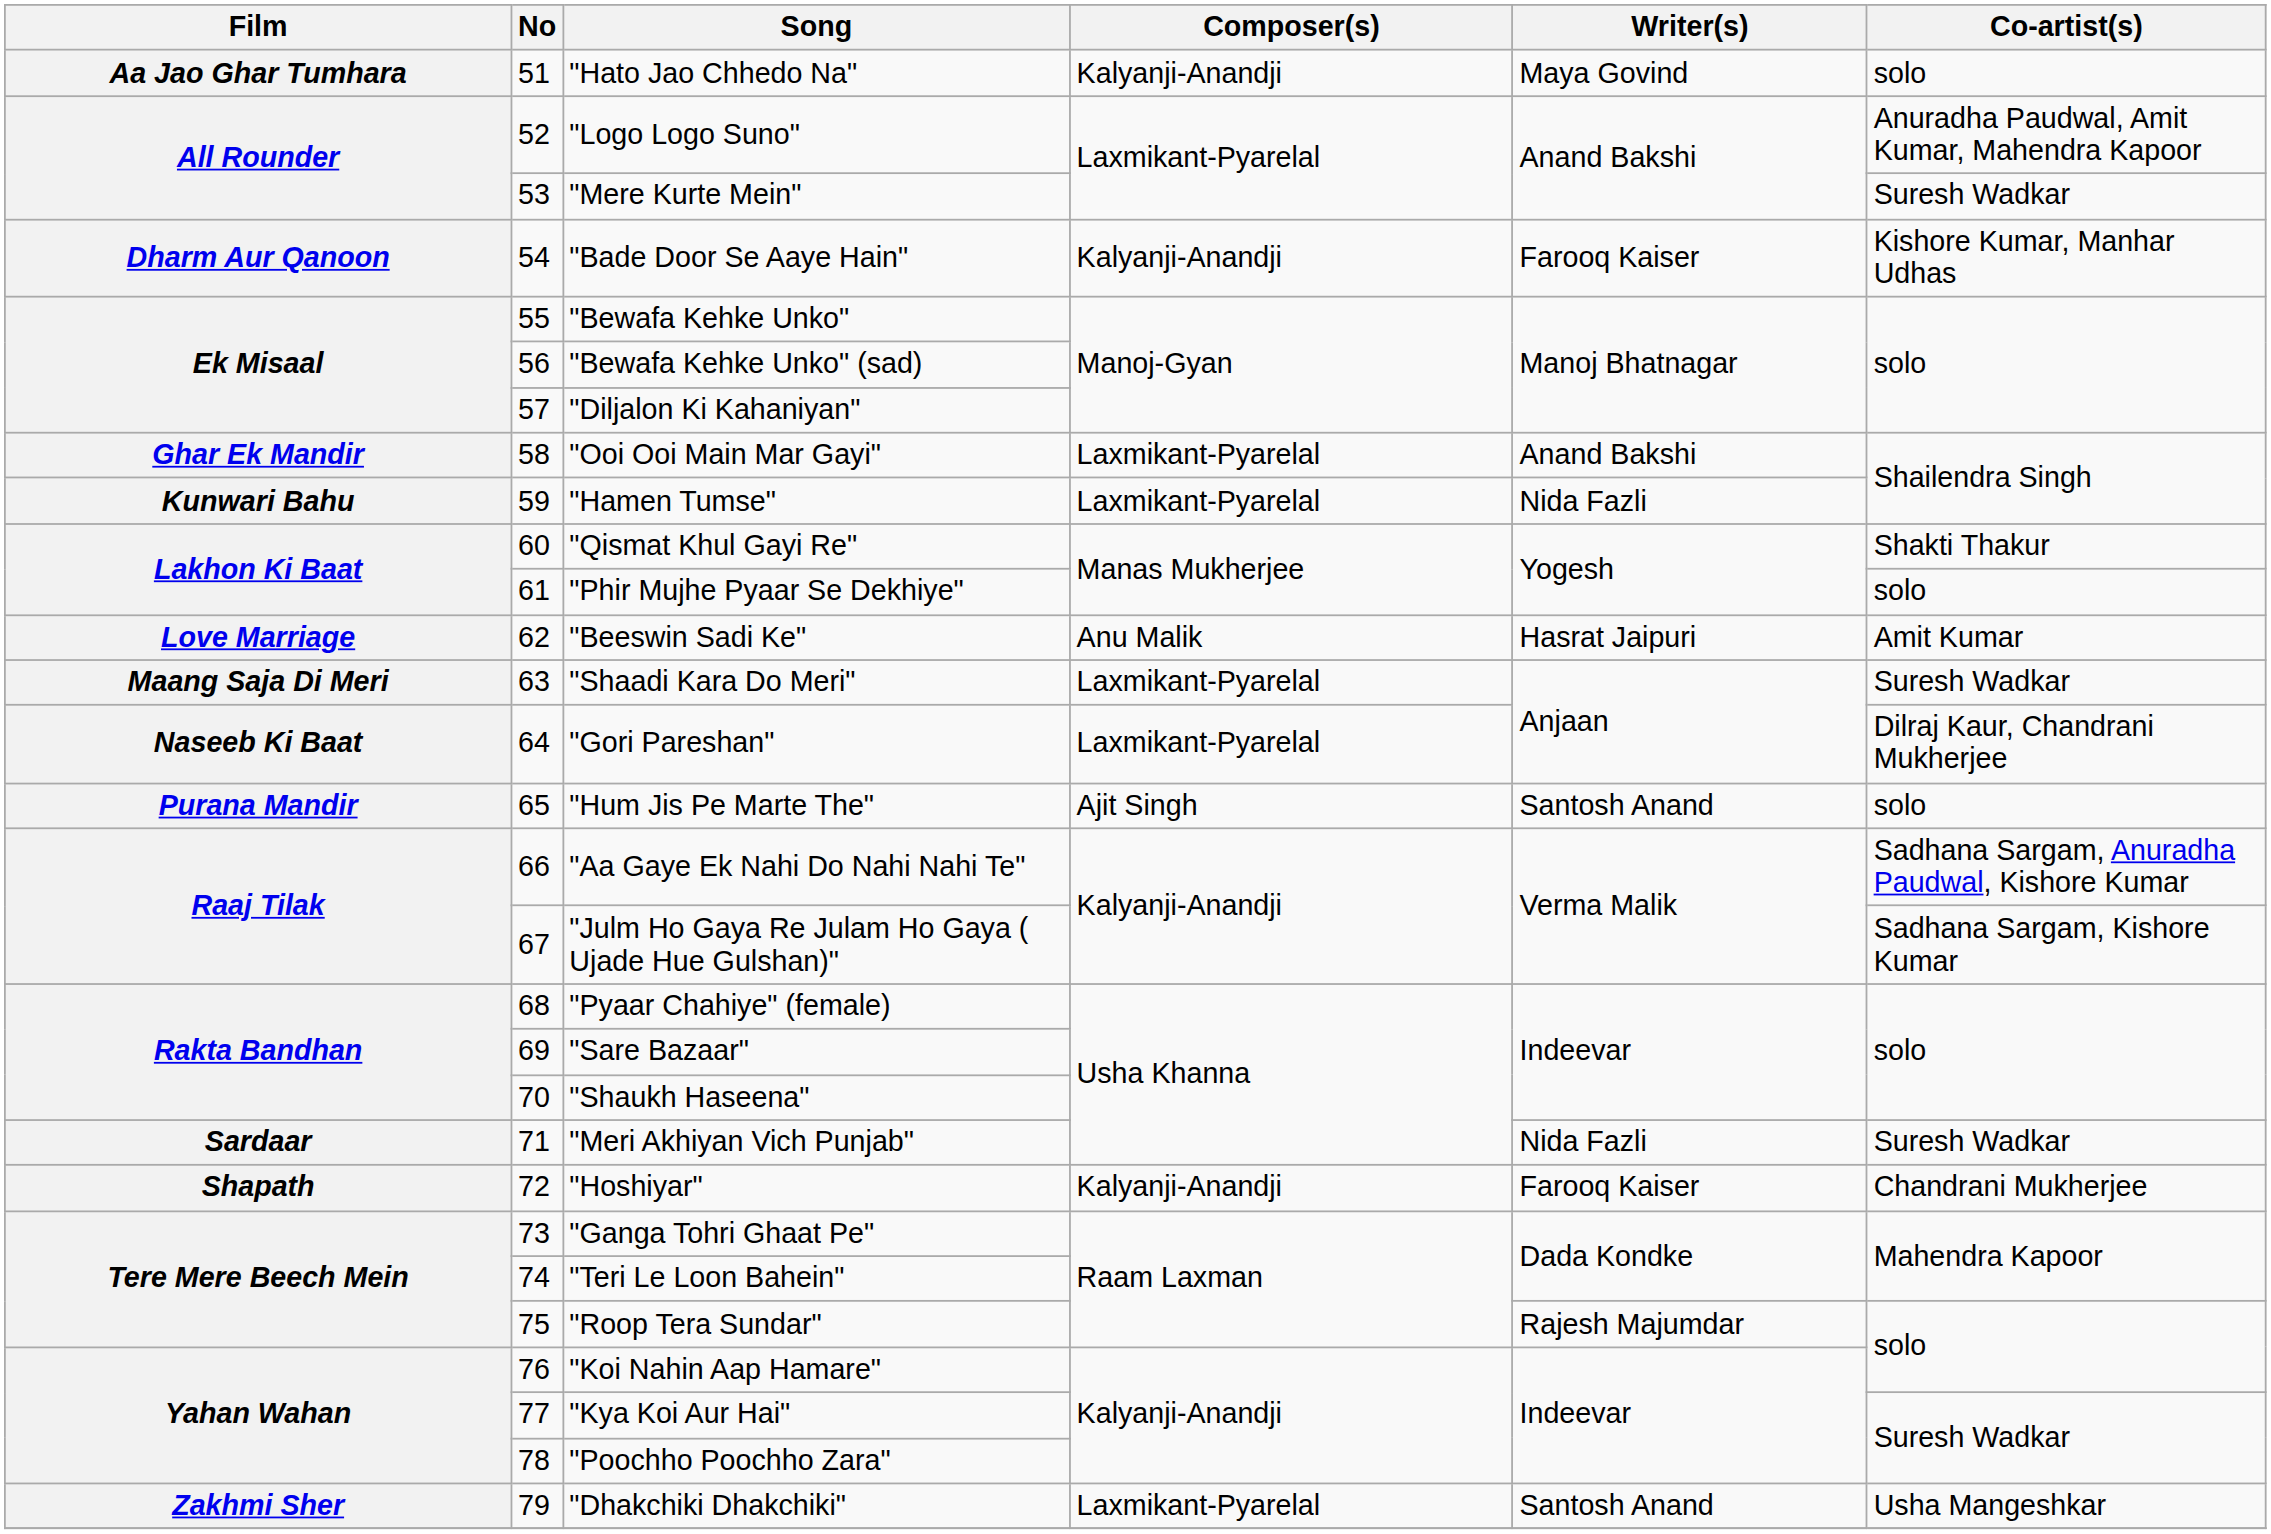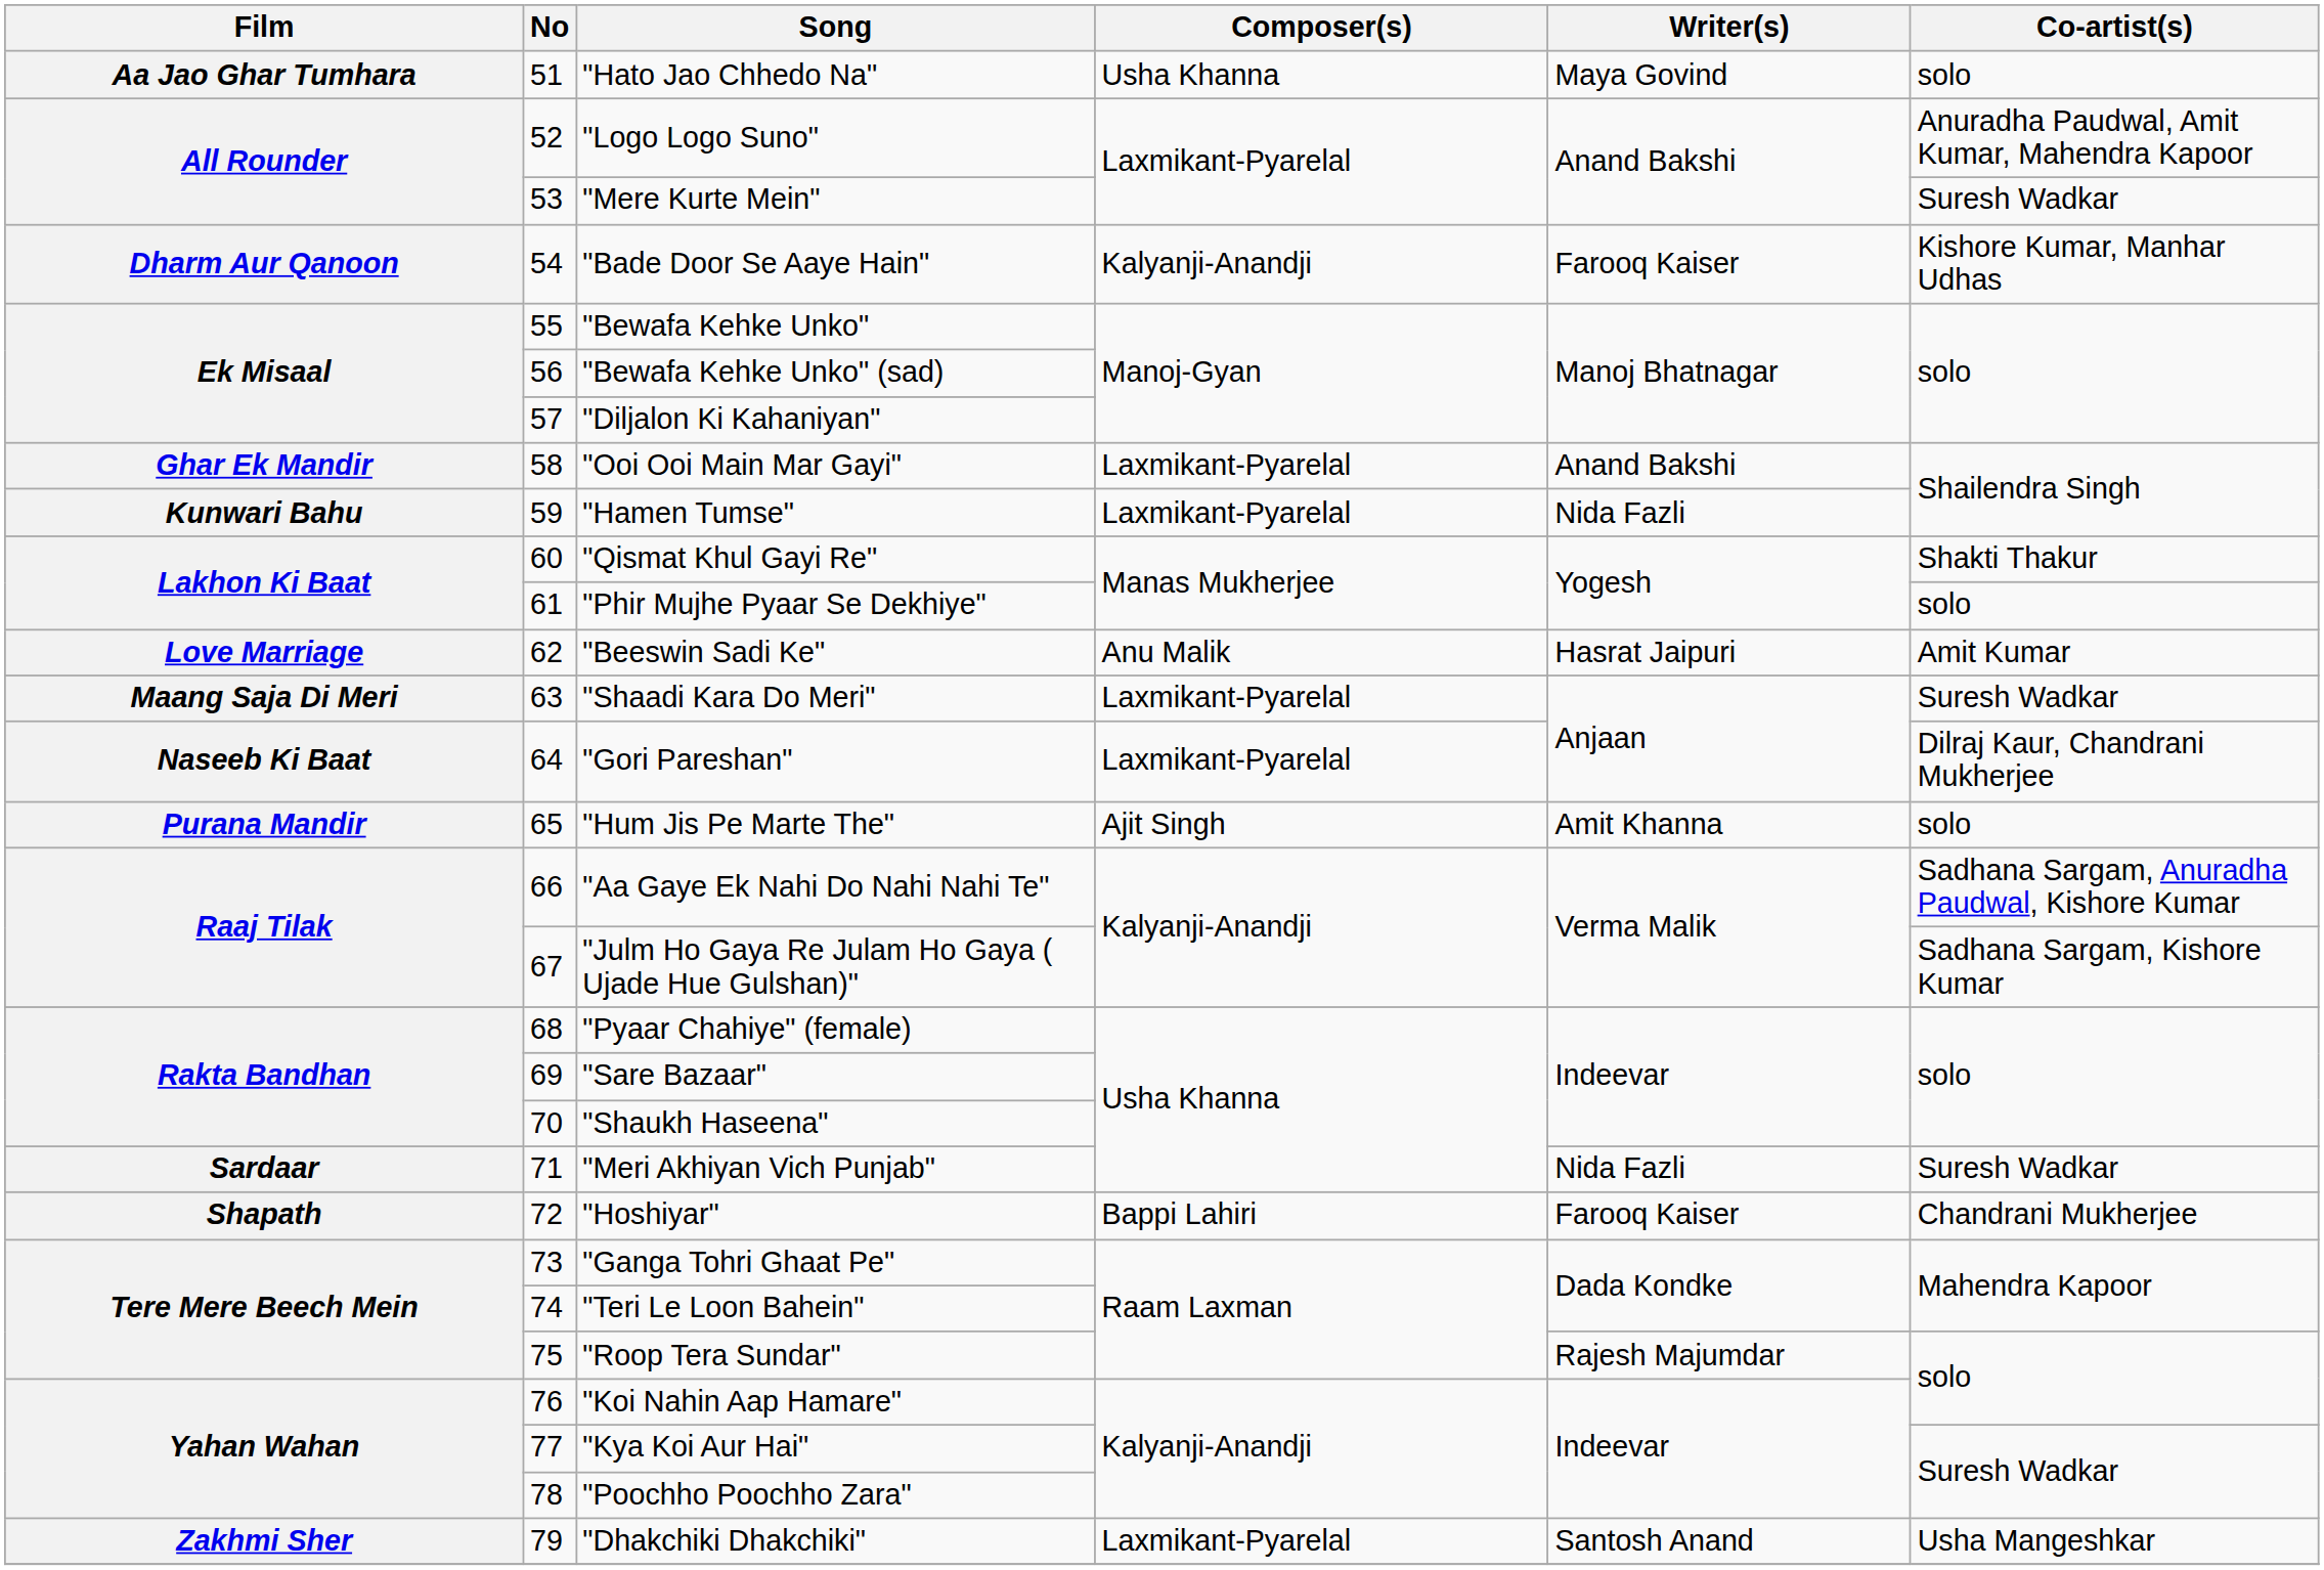"Hato Jao Chhedo Na" | Composer(s): Kalyanji-Anandji -> Usha Khanna
"Hum Jis Pe Marte The" | Writer(s): Santosh Anand -> Amit Khanna
"Hoshiyar" | Composer(s): Kalyanji-Anandji -> Bappi Lahiri
